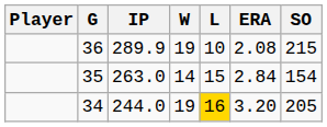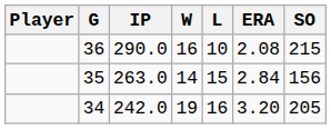36 | IP: 289.9 -> 290.0
36 | W: 19 -> 16
35 | SO: 154 -> 156
34 | IP: 244.0 -> 242.0
34 | L: gold background -> no background
